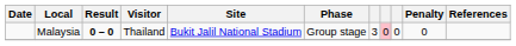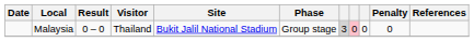Malaysia | Result: bold -> normal
Malaysia | column 7: no background -> lightgrey background
